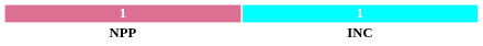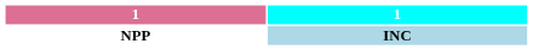NPP | column 2: no background -> lightblue background
